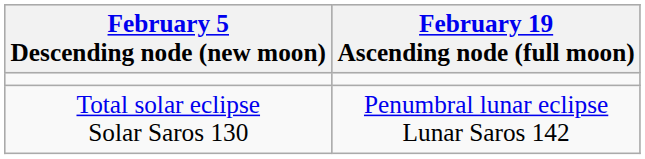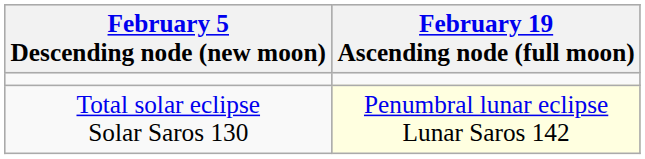row 3 | February 19 Ascending node (full moon): no background -> lightyellow background
